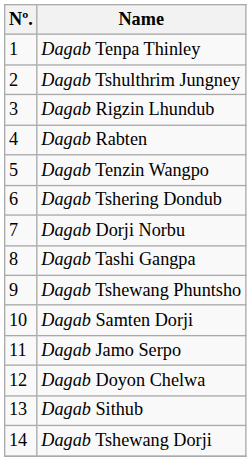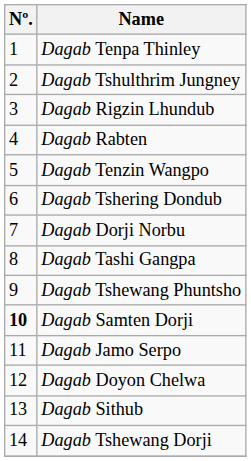Dagab Samten Dorji | Nº.: normal -> bold
